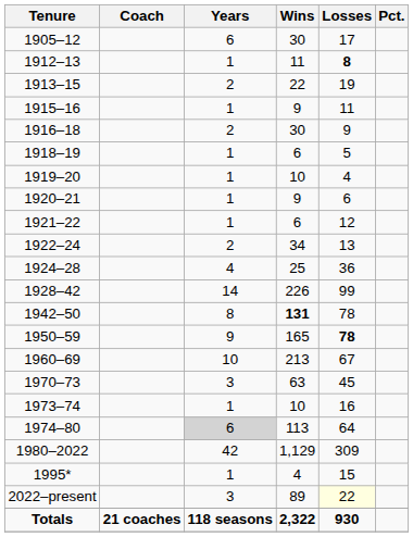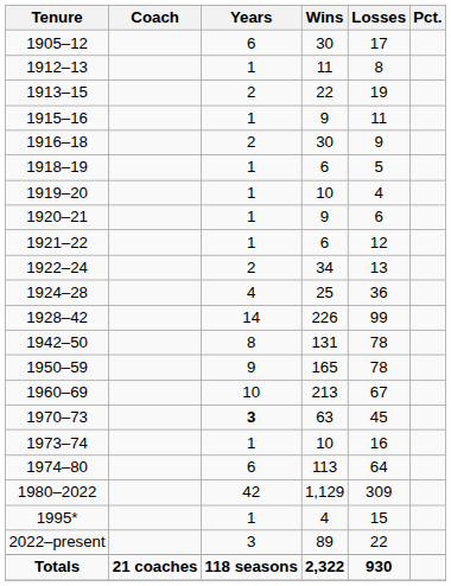1912–13 | Losses: bold -> normal
1942–50 | Wins: bold -> normal
1950–59 | Losses: bold -> normal
1970–73 | Years: normal -> bold
1974–80 | Years: lightgrey background -> no background
2022–present | Losses: lightyellow background -> no background
